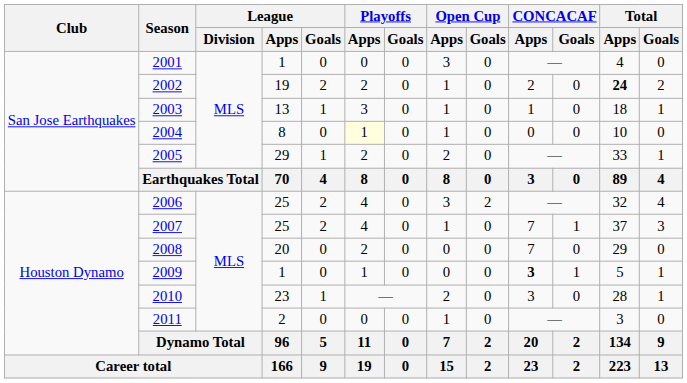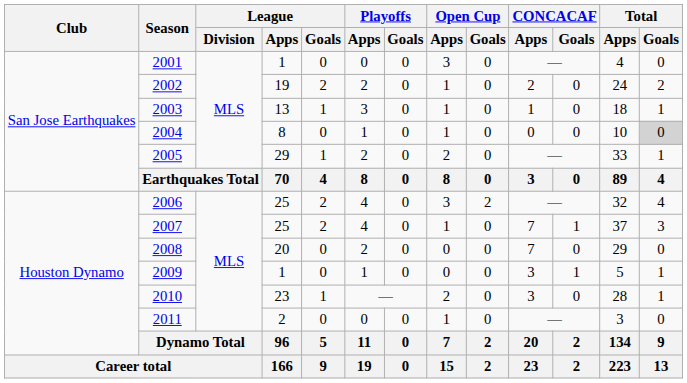2002 | Total / Apps: bold -> normal
2004 | Playoffs / Apps: lightyellow background -> no background
2004 | Total / Goals: no background -> lightgrey background
2009 | CONCACAF / Apps: bold -> normal
